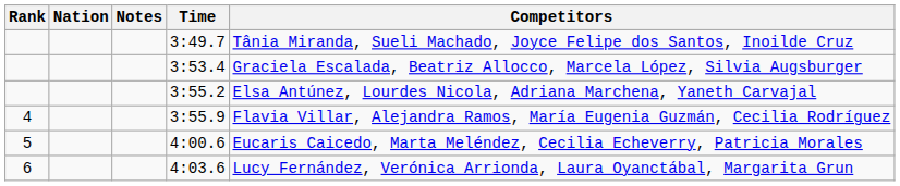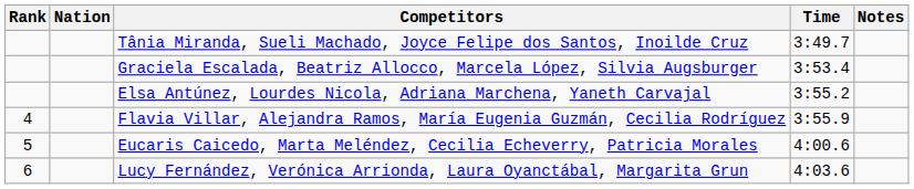columns swapped: Competitors <-> Notes
